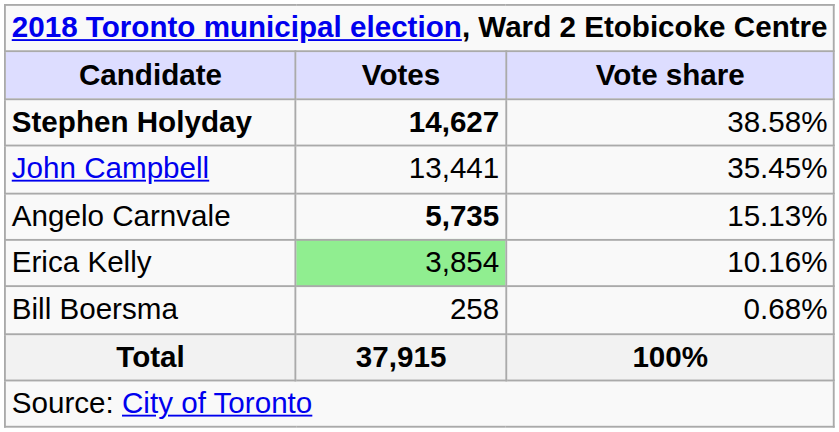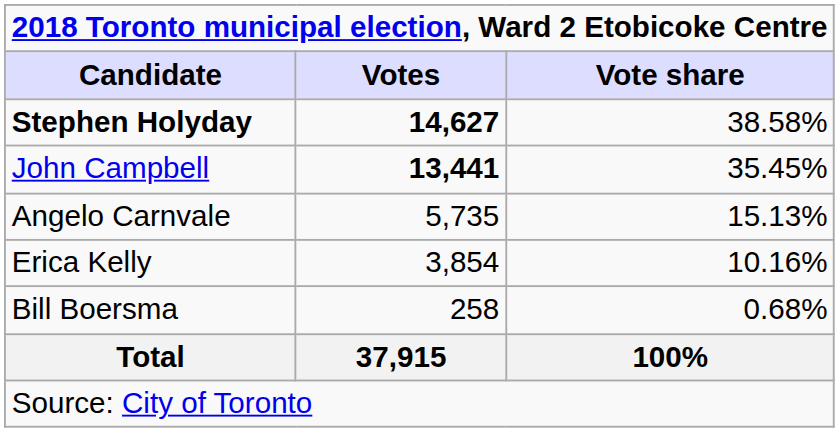John Campbell | Votes: normal -> bold
Angelo Carnvale | Votes: bold -> normal
Erica Kelly | Votes: lightgreen background -> no background
